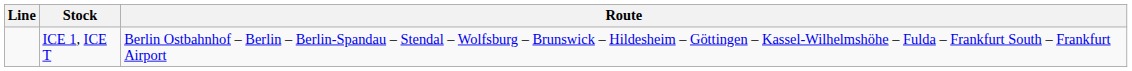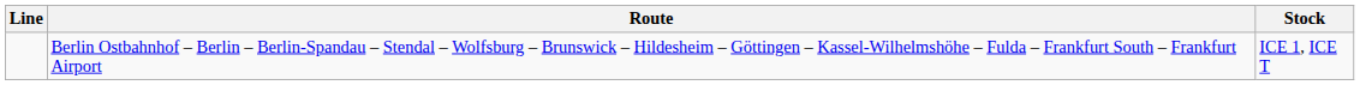columns swapped: Route <-> Stock
